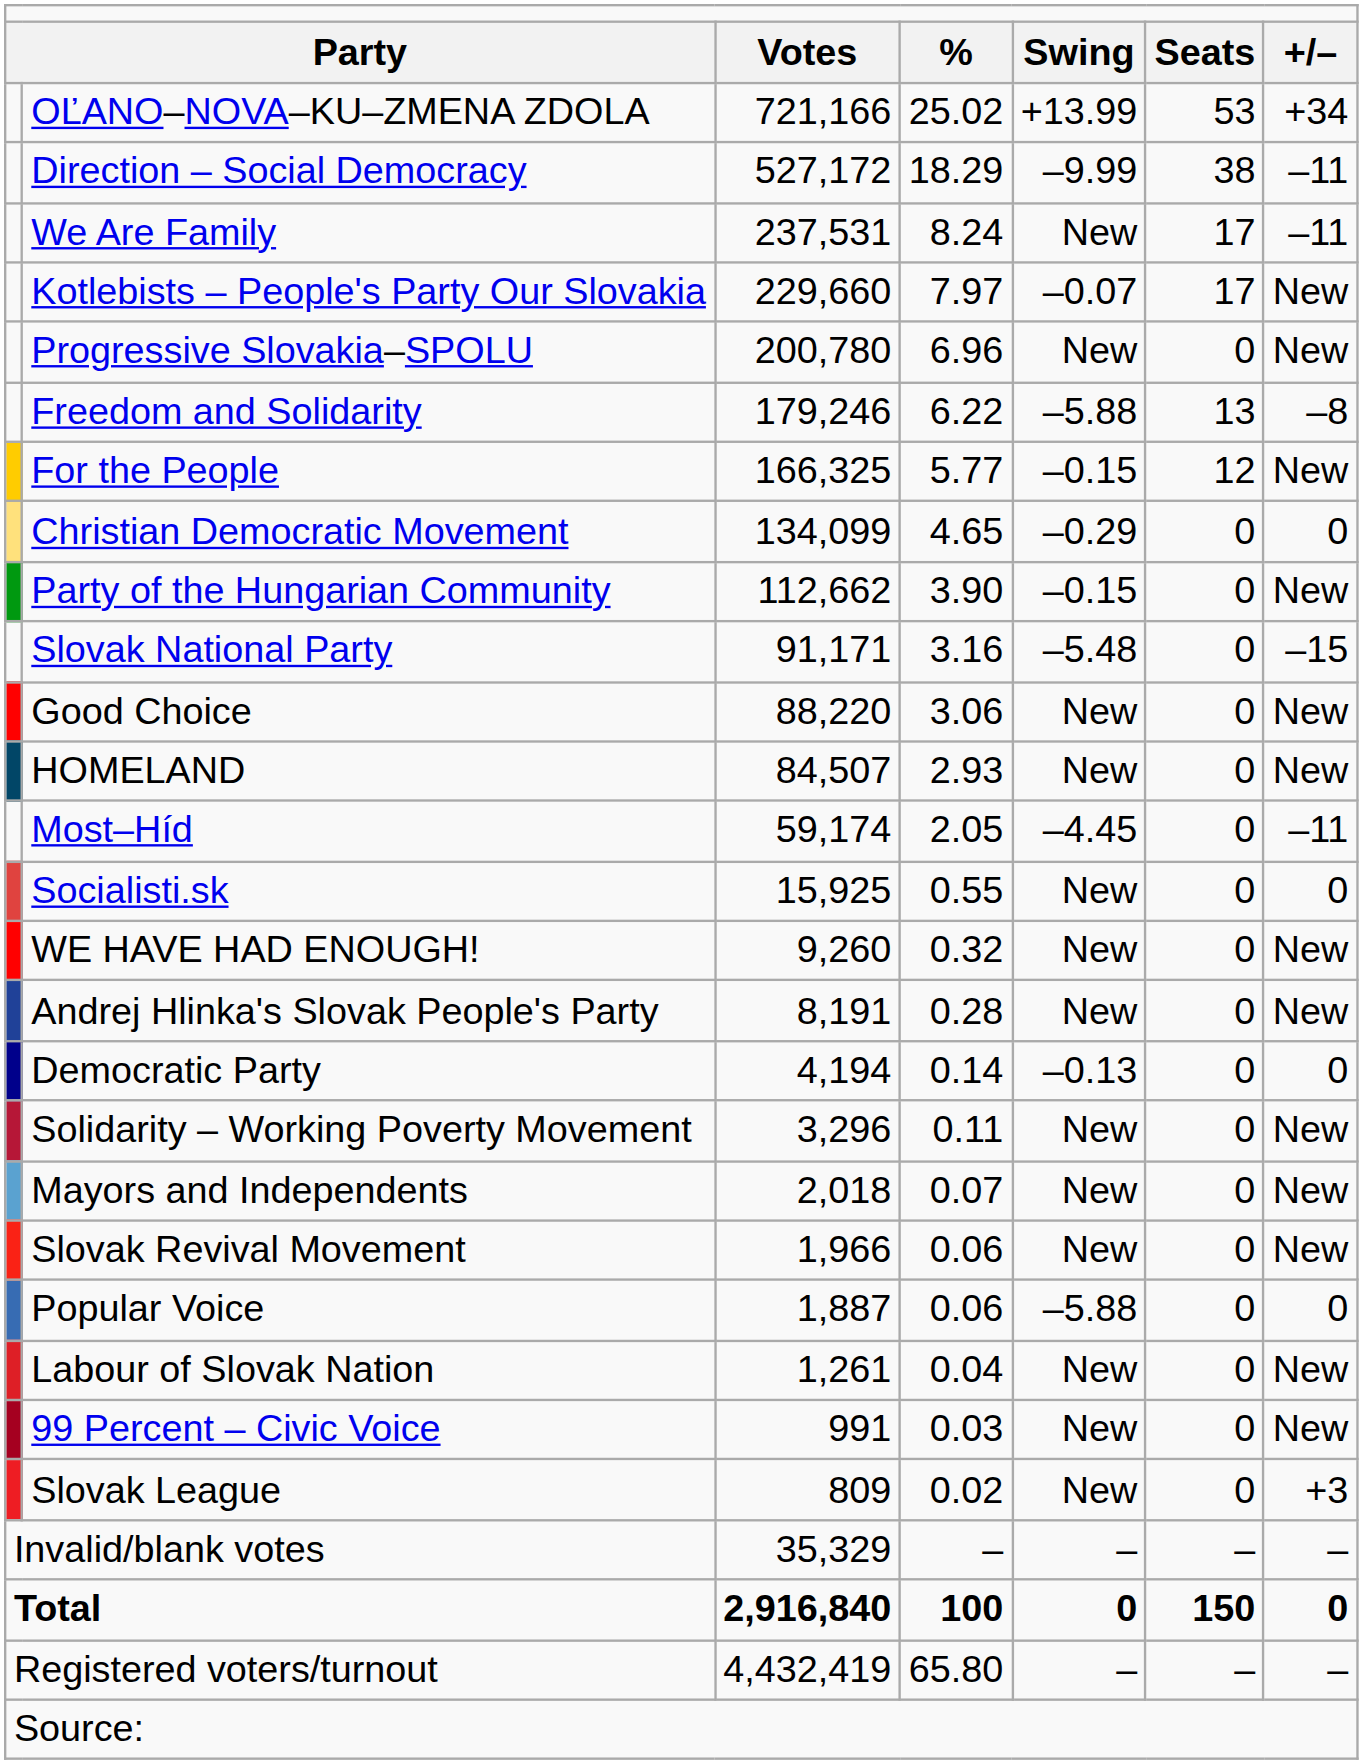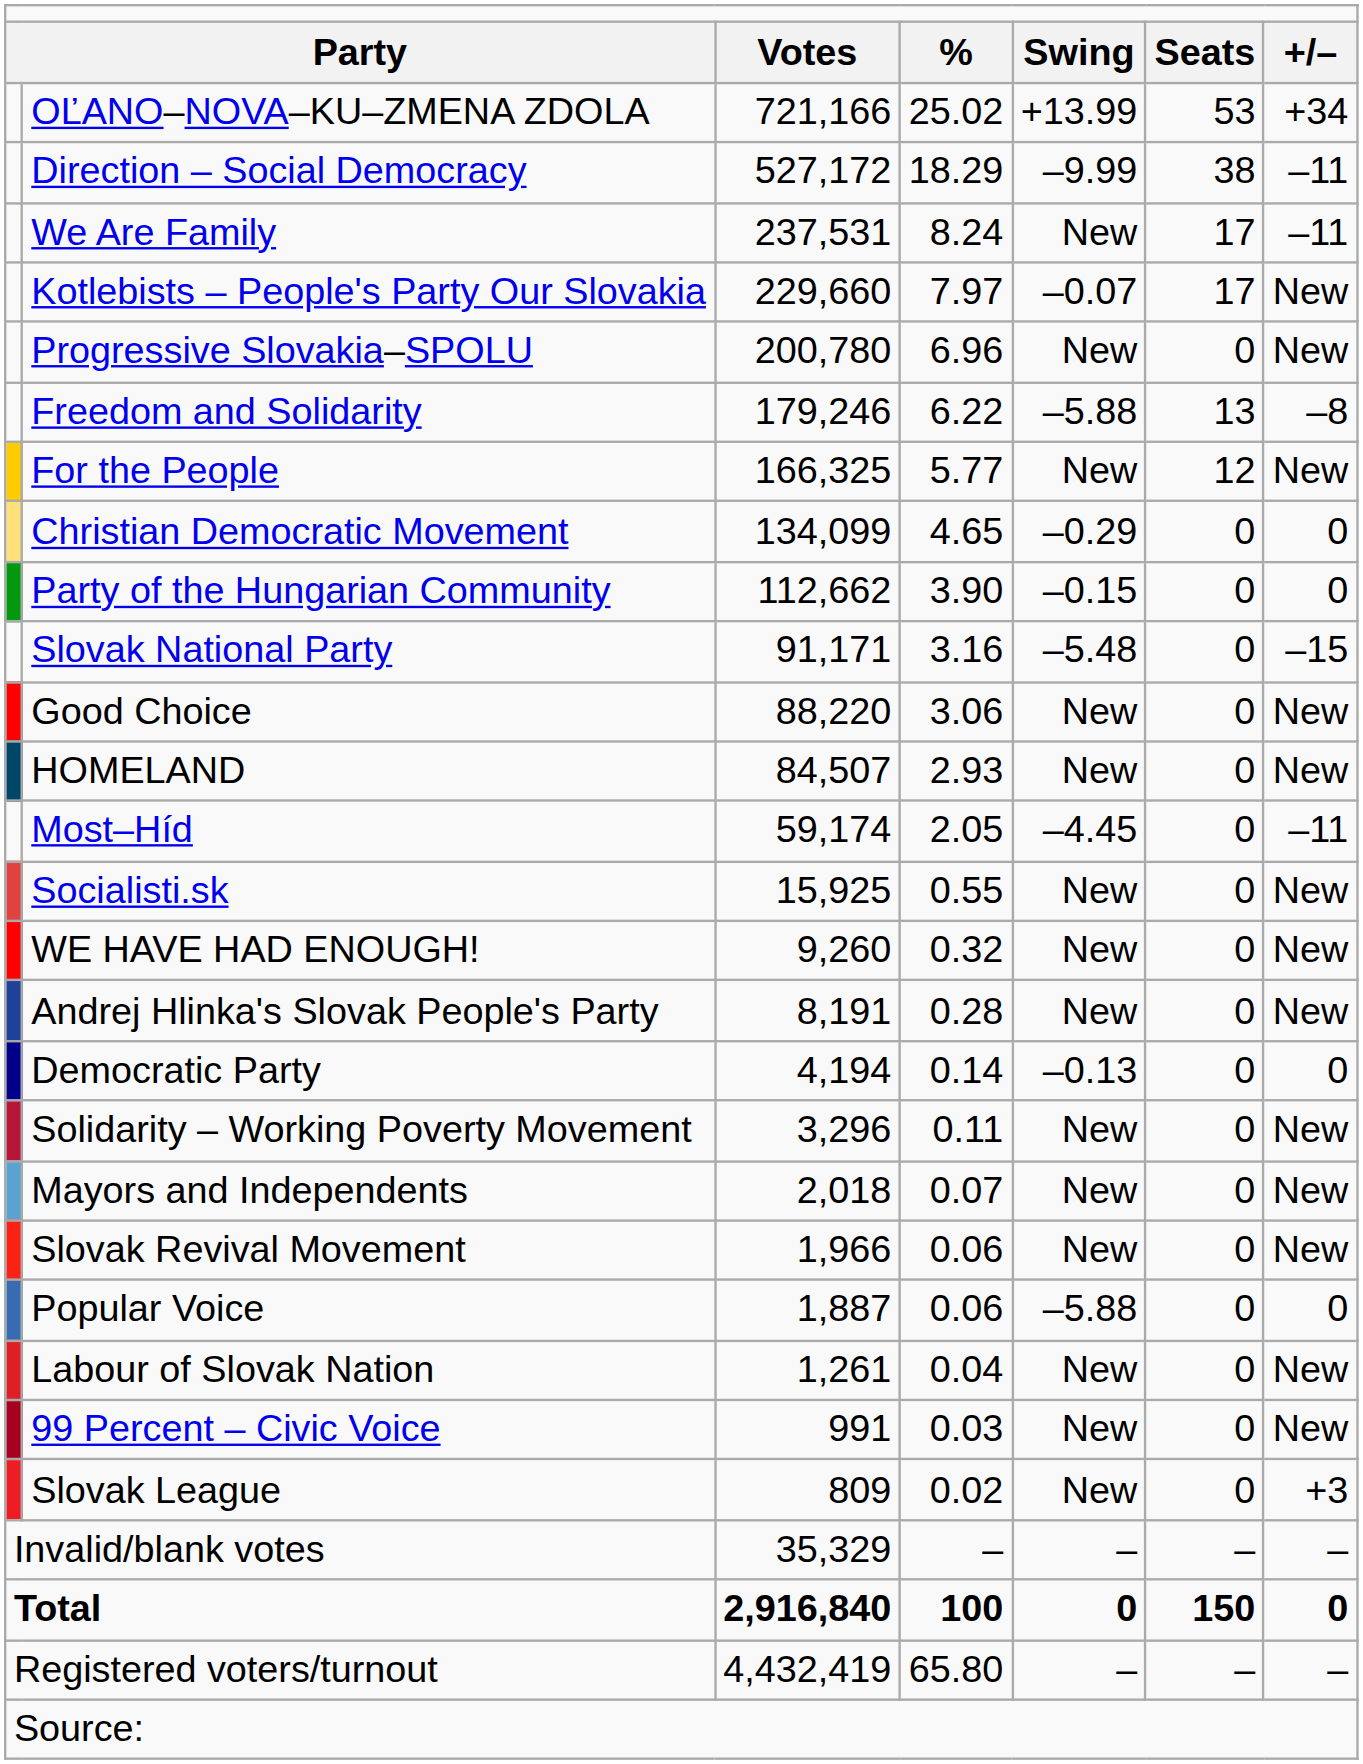For the People | column 5: –0.15 -> New
Party of the Hungarian Community | column 7: New -> 0
Socialisti.sk | column 7: 0 -> New
